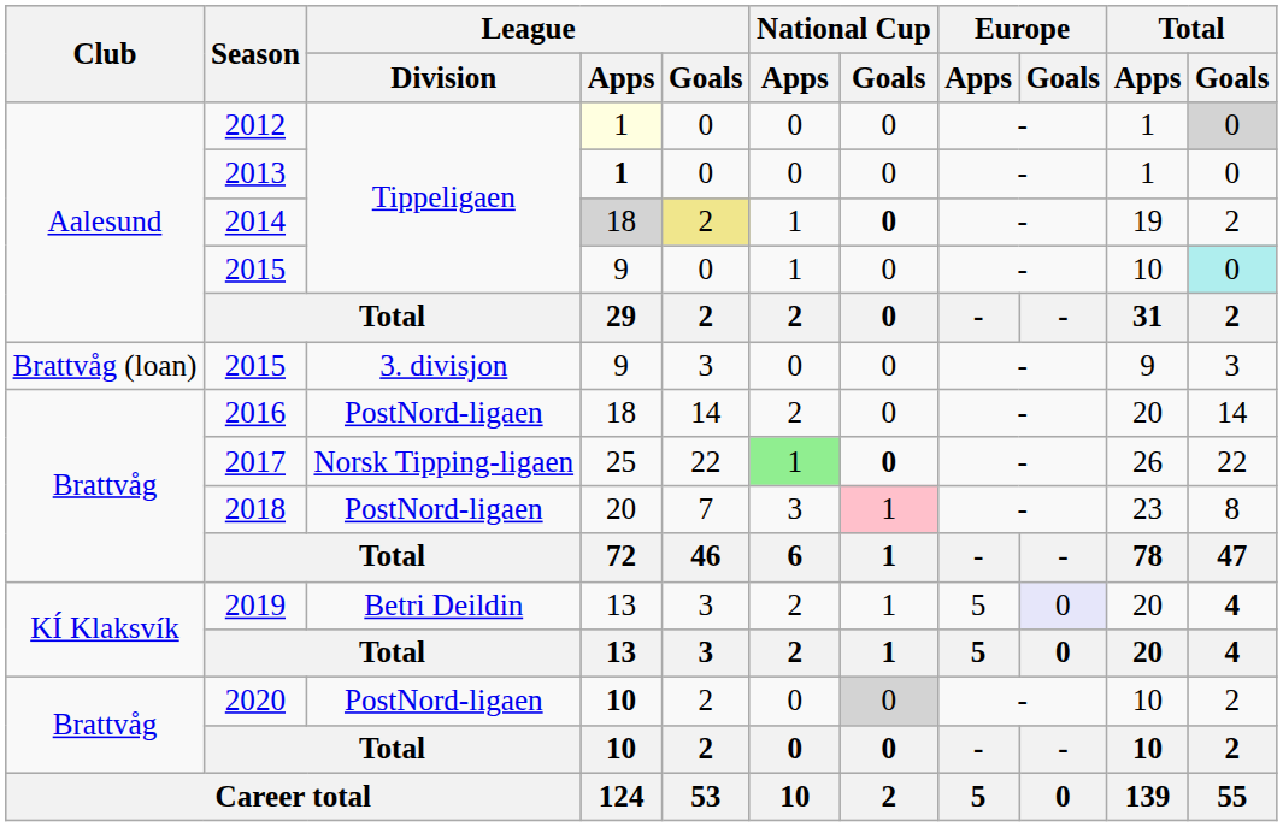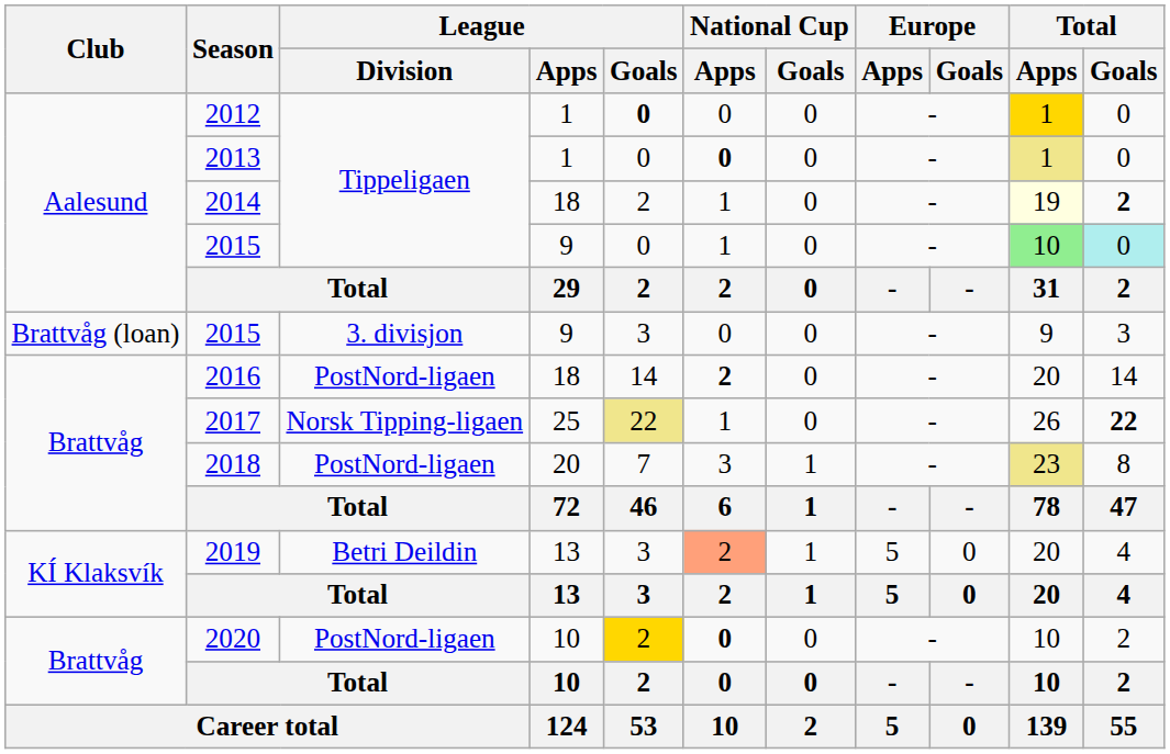2012 | League / Apps: lightyellow background -> no background
2012 | League / Goals: normal -> bold
2012 | Total / Apps: no background -> gold background
2012 | Total / Goals: lightgrey background -> no background
2013 | League / Apps: bold -> normal
2013 | National Cup / Apps: normal -> bold
2013 | Total / Apps: no background -> khaki background
2014 | League / Apps: lightgrey background -> no background
2014 | League / Goals: khaki background -> no background
2014 | National Cup / Goals: bold -> normal
2014 | Total / Apps: no background -> lightyellow background
2014 | Total / Goals: normal -> bold
2015 / Tippeligaen | Total / Apps: no background -> lightgreen background
2016 | National Cup / Apps: normal -> bold
2017 | League / Goals: no background -> khaki background
2017 | National Cup / Apps: lightgreen background -> no background
2017 | National Cup / Goals: bold -> normal
2017 | Total / Goals: normal -> bold
2018 | National Cup / Goals: pink background -> no background
2018 | Total / Apps: no background -> khaki background
2019 | National Cup / Apps: no background -> lightsalmon background
2019 | Europe / Goals: lavender background -> no background
2019 | Total / Goals: bold -> normal
2020 | League / Apps: bold -> normal
2020 | League / Goals: no background -> gold background
2020 | National Cup / Apps: normal -> bold
2020 | National Cup / Goals: lightgrey background -> no background
